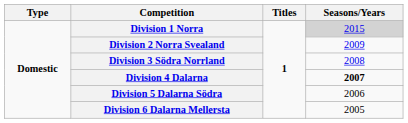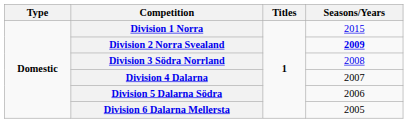Division 1 Norra | Seasons/Years: lightgrey background -> no background
Division 2 Norra Svealand | Seasons/Years: normal -> bold
Division 4 Dalarna | Seasons/Years: bold -> normal
